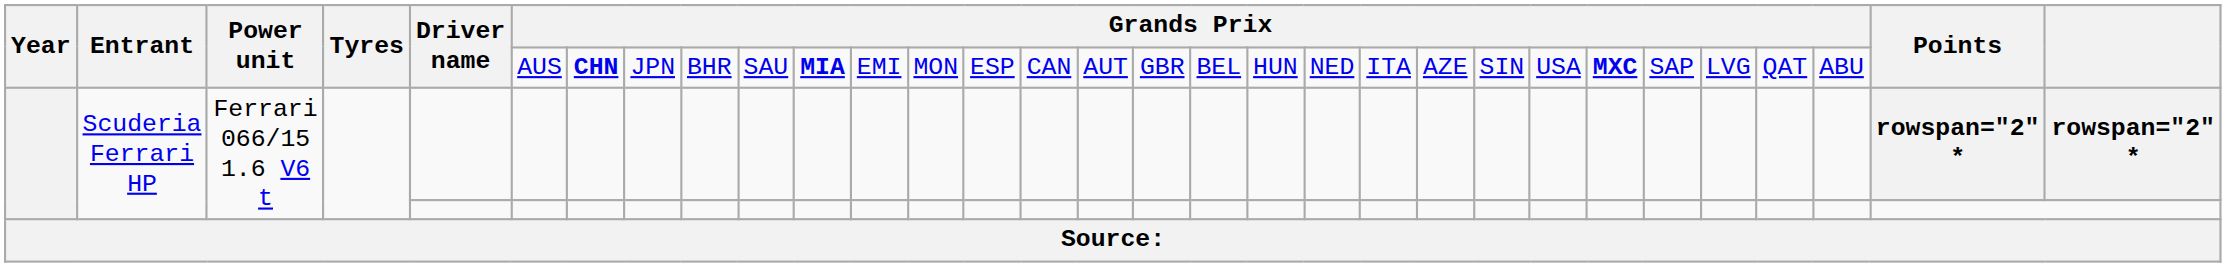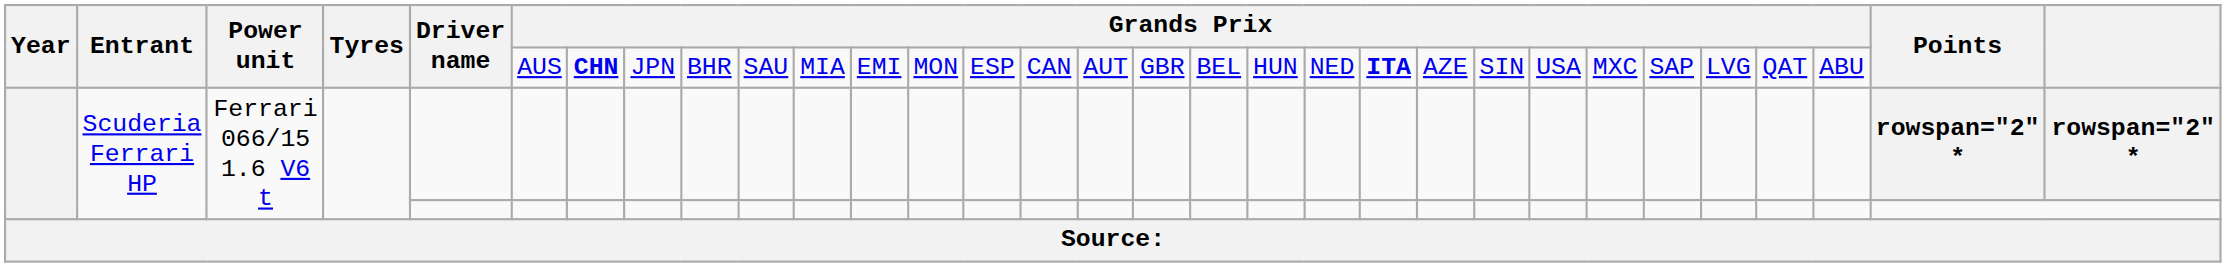row 2 | column 11: bold -> normal
row 2 | column 21: normal -> bold
row 2 | column 25: bold -> normal
